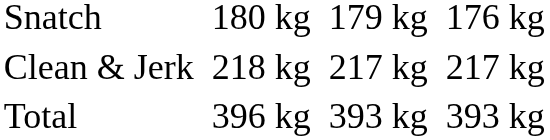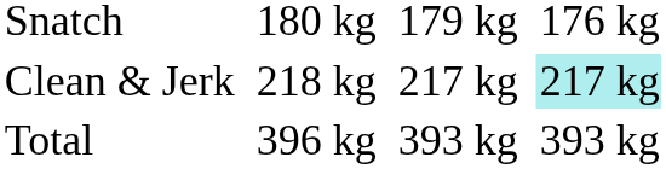Clean & Jerk | column 4: no background -> paleturquoise background
